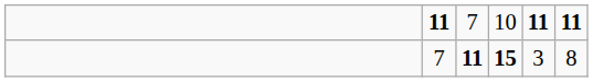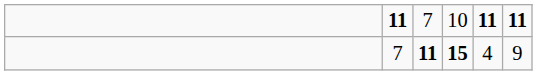row 2 | column 5: 3 -> 4
row 2 | column 6: 8 -> 9
